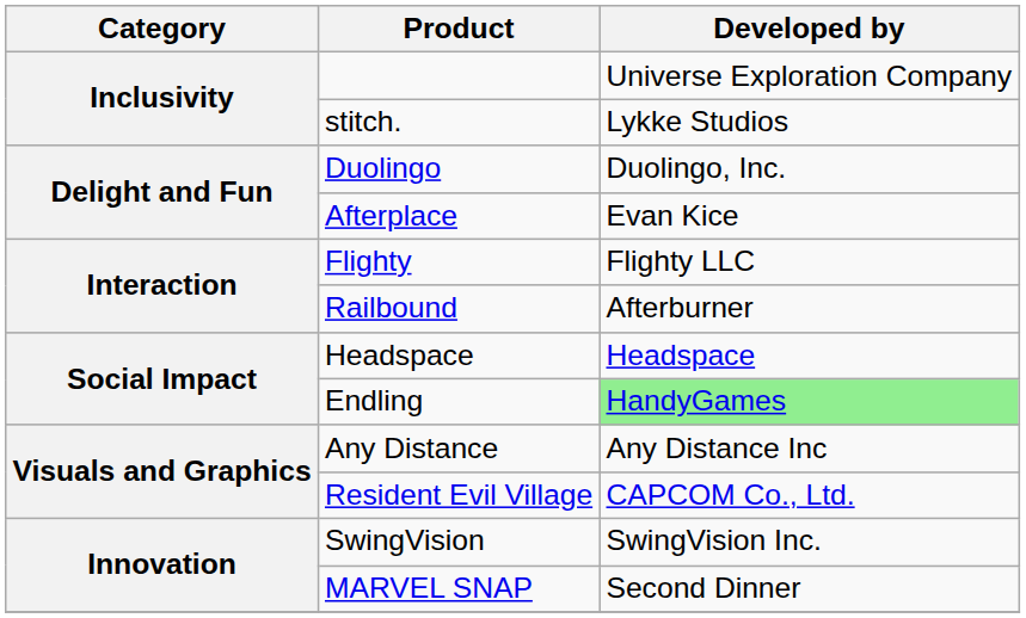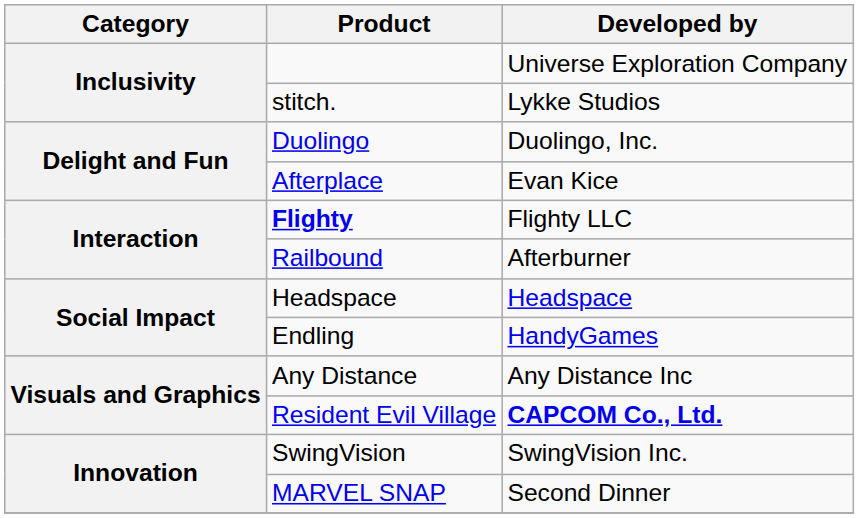Flighty | Product: normal -> bold
Endling | Developed by: lightgreen background -> no background
Resident Evil Village | Developed by: normal -> bold
